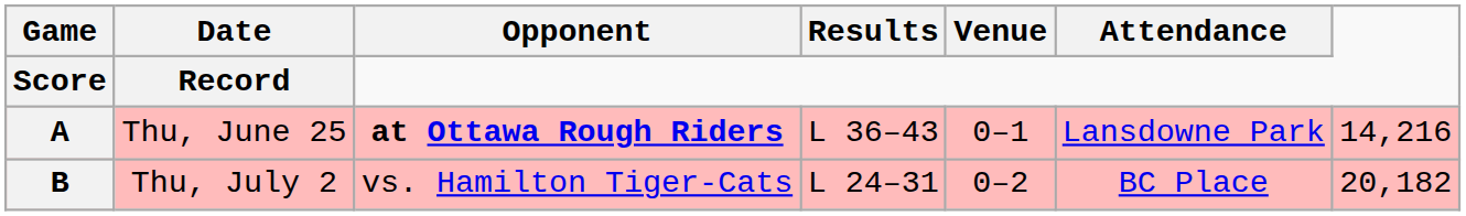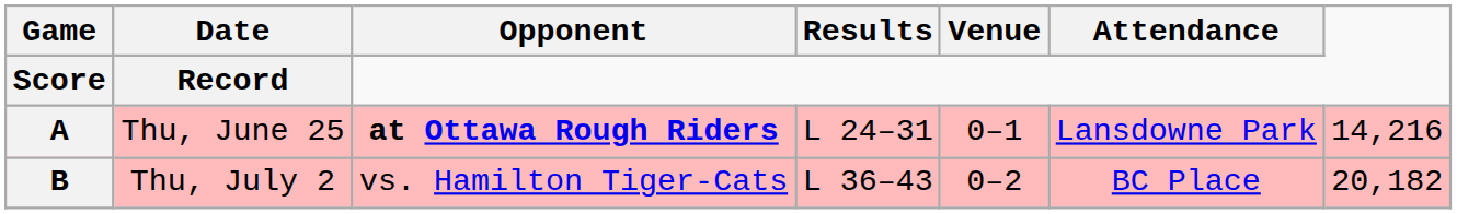A | Results: L 36–43 -> L 24–31
B | Results: L 24–31 -> L 36–43
